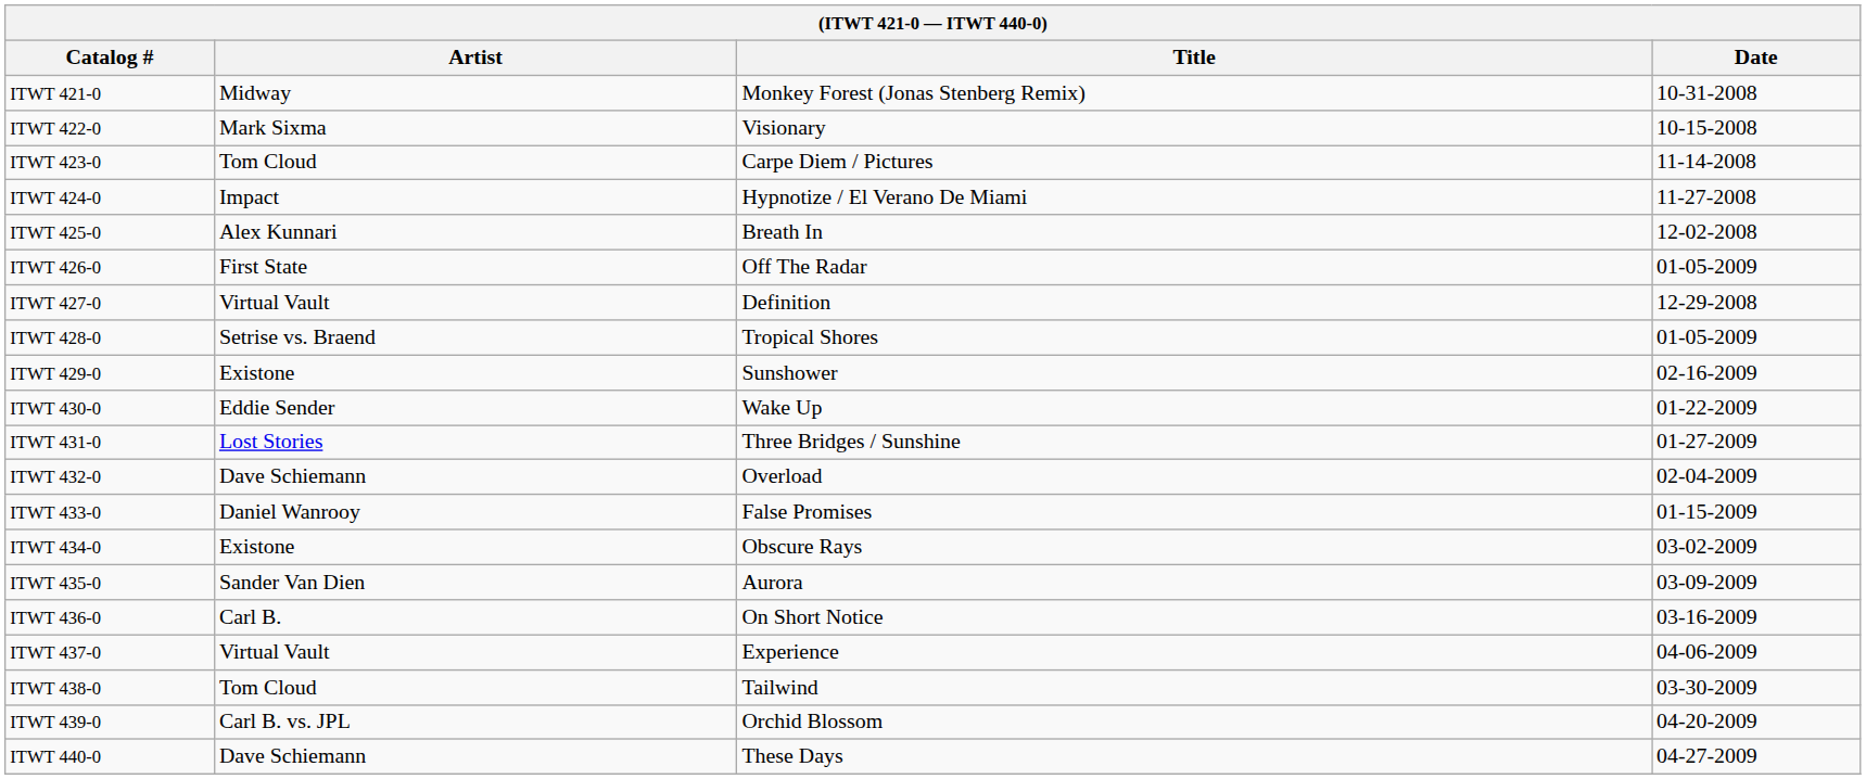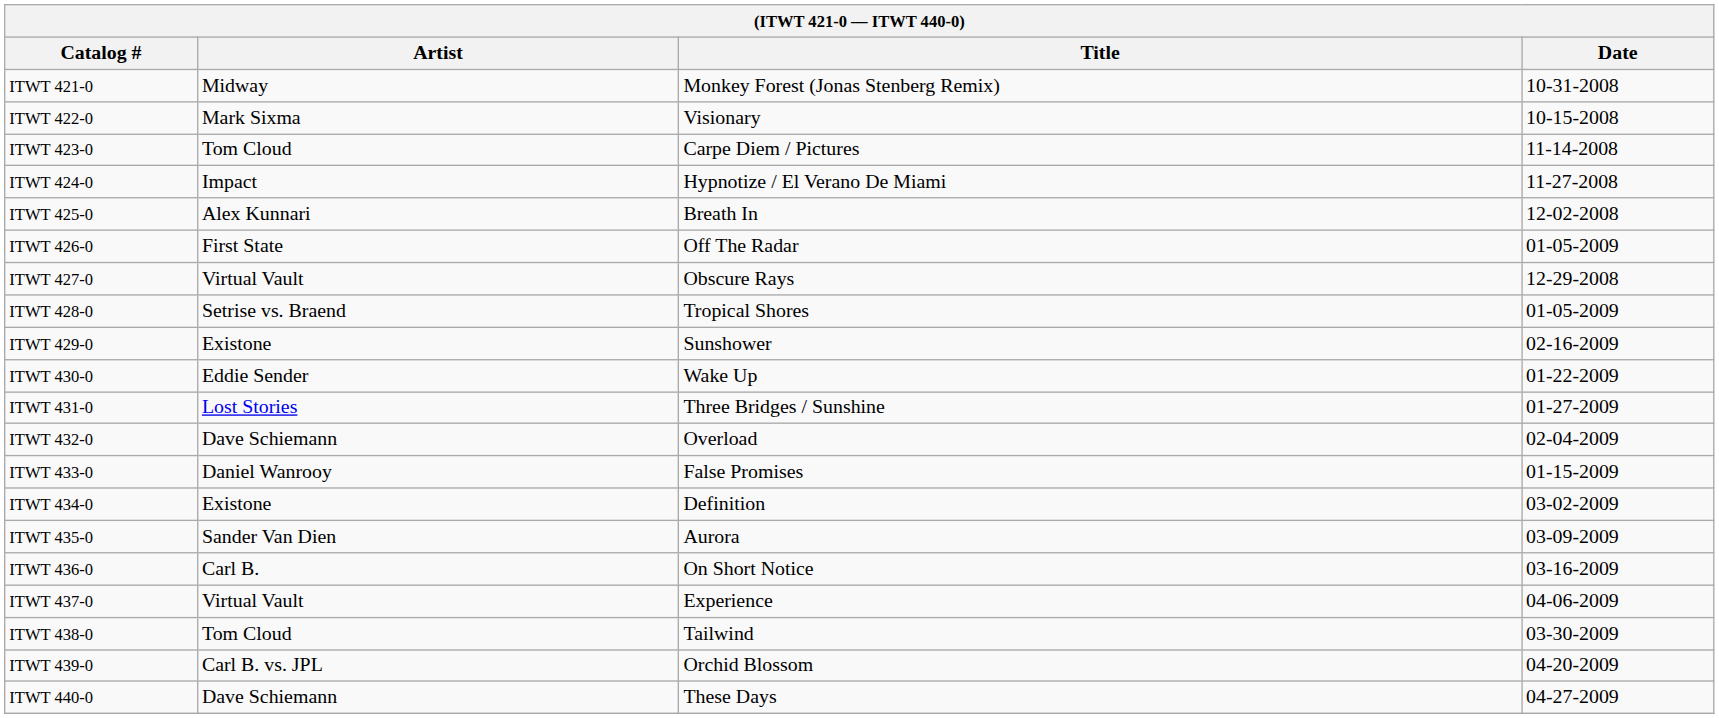ITWT 427-0 | Title: Definition -> Obscure Rays
ITWT 434-0 | Title: Obscure Rays -> Definition
